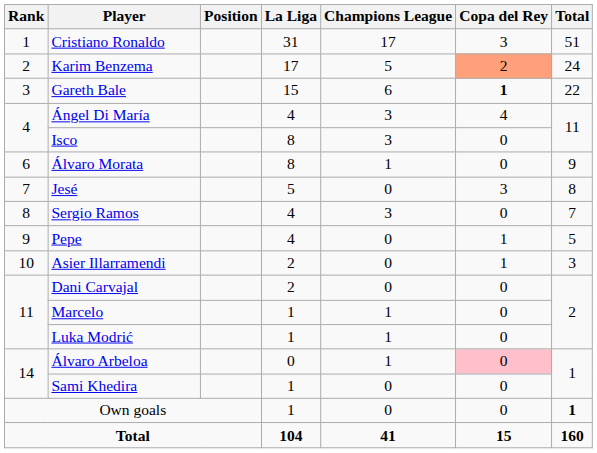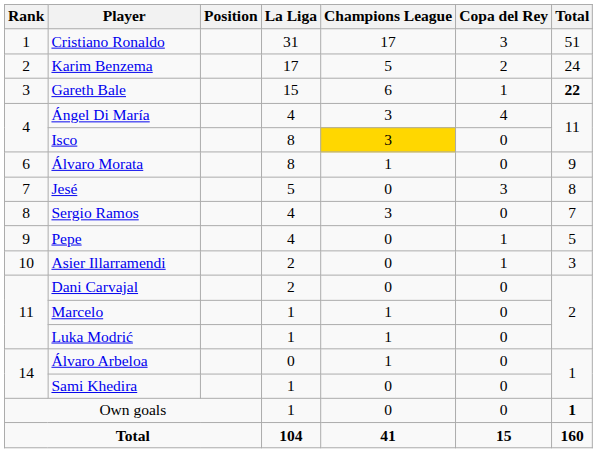Karim Benzema | Copa del Rey: lightsalmon background -> no background
Gareth Bale | Copa del Rey: bold -> normal
Gareth Bale | Total: normal -> bold
Isco | Champions League: no background -> gold background
Álvaro Arbeloa | Copa del Rey: pink background -> no background
